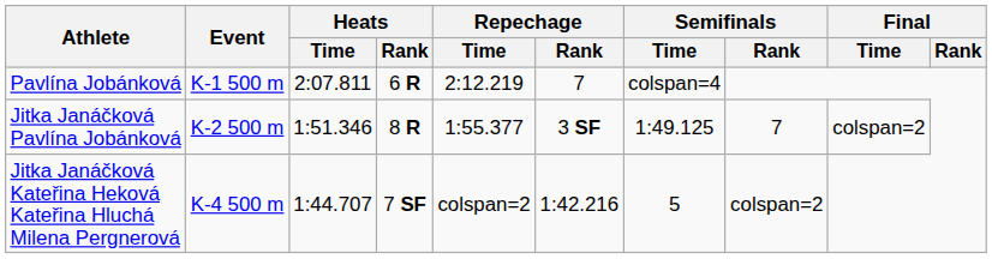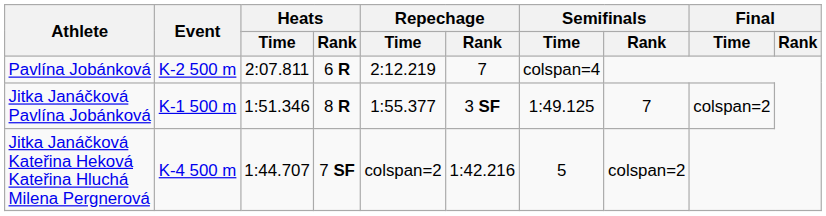Pavlína Jobánková | Event: K-1 500 m -> K-2 500 m
Jitka Janáčková Pavlína Jobánková | Event: K-2 500 m -> K-1 500 m
